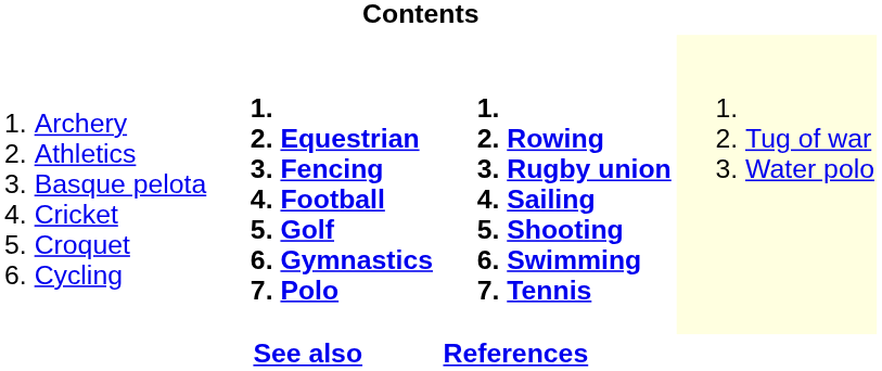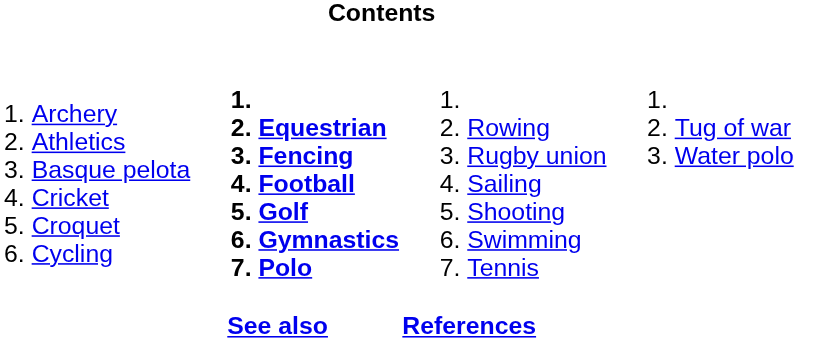Archery Athletics Basque pelota Cricket Croquet Cycling | column 3: bold -> normal
Archery Athletics Basque pelota Cricket Croquet Cycling | column 4: lightyellow background -> no background
